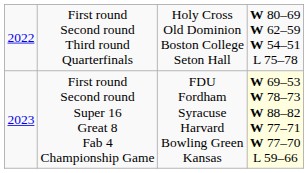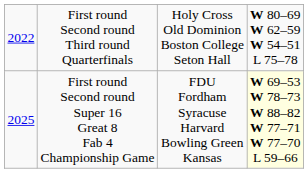row 2 | column 1: 2023 -> 2025
